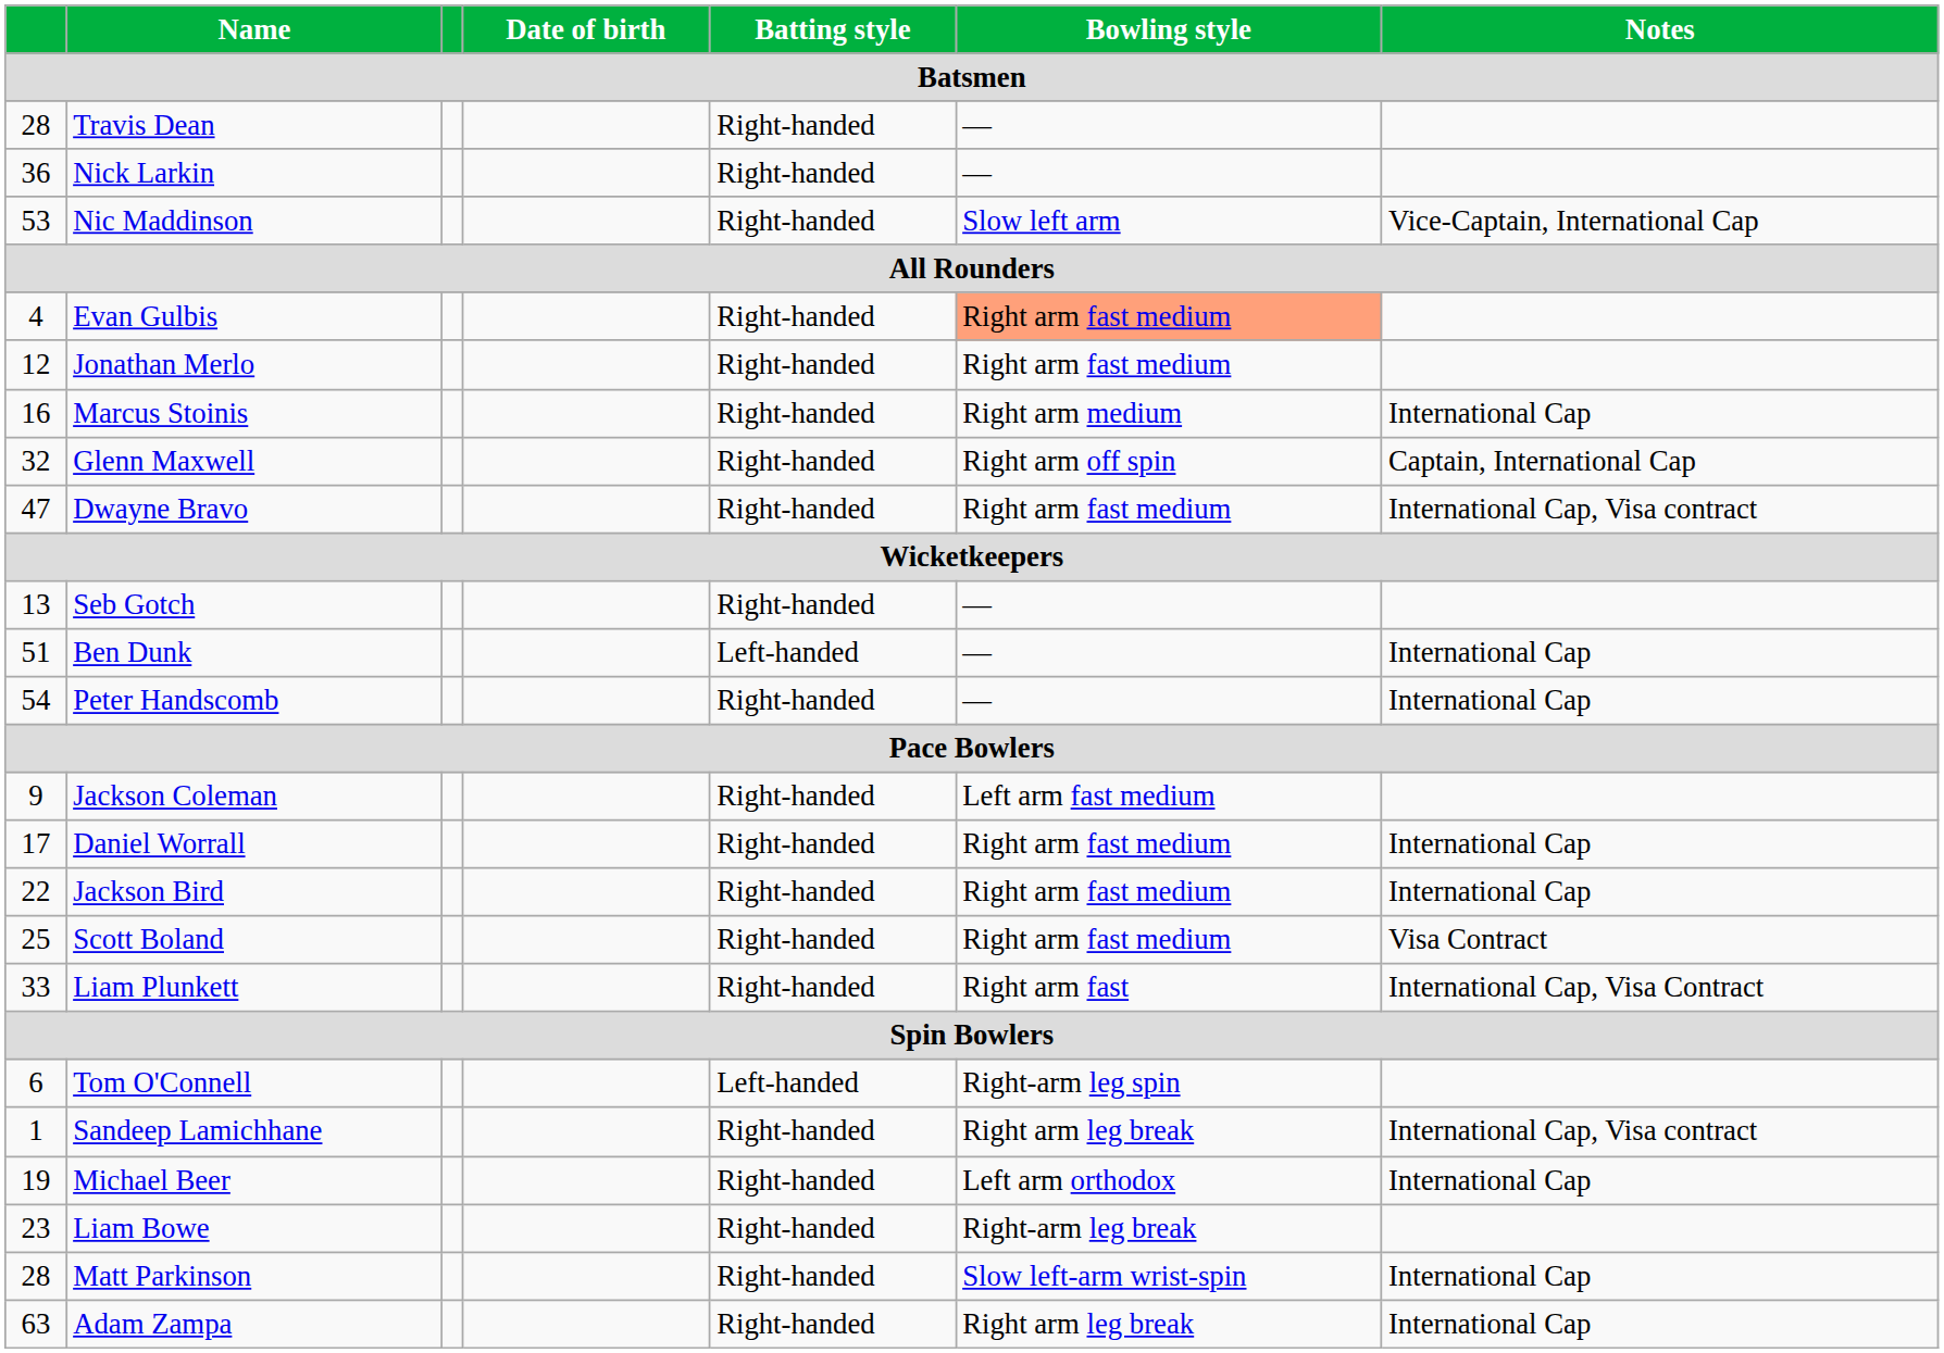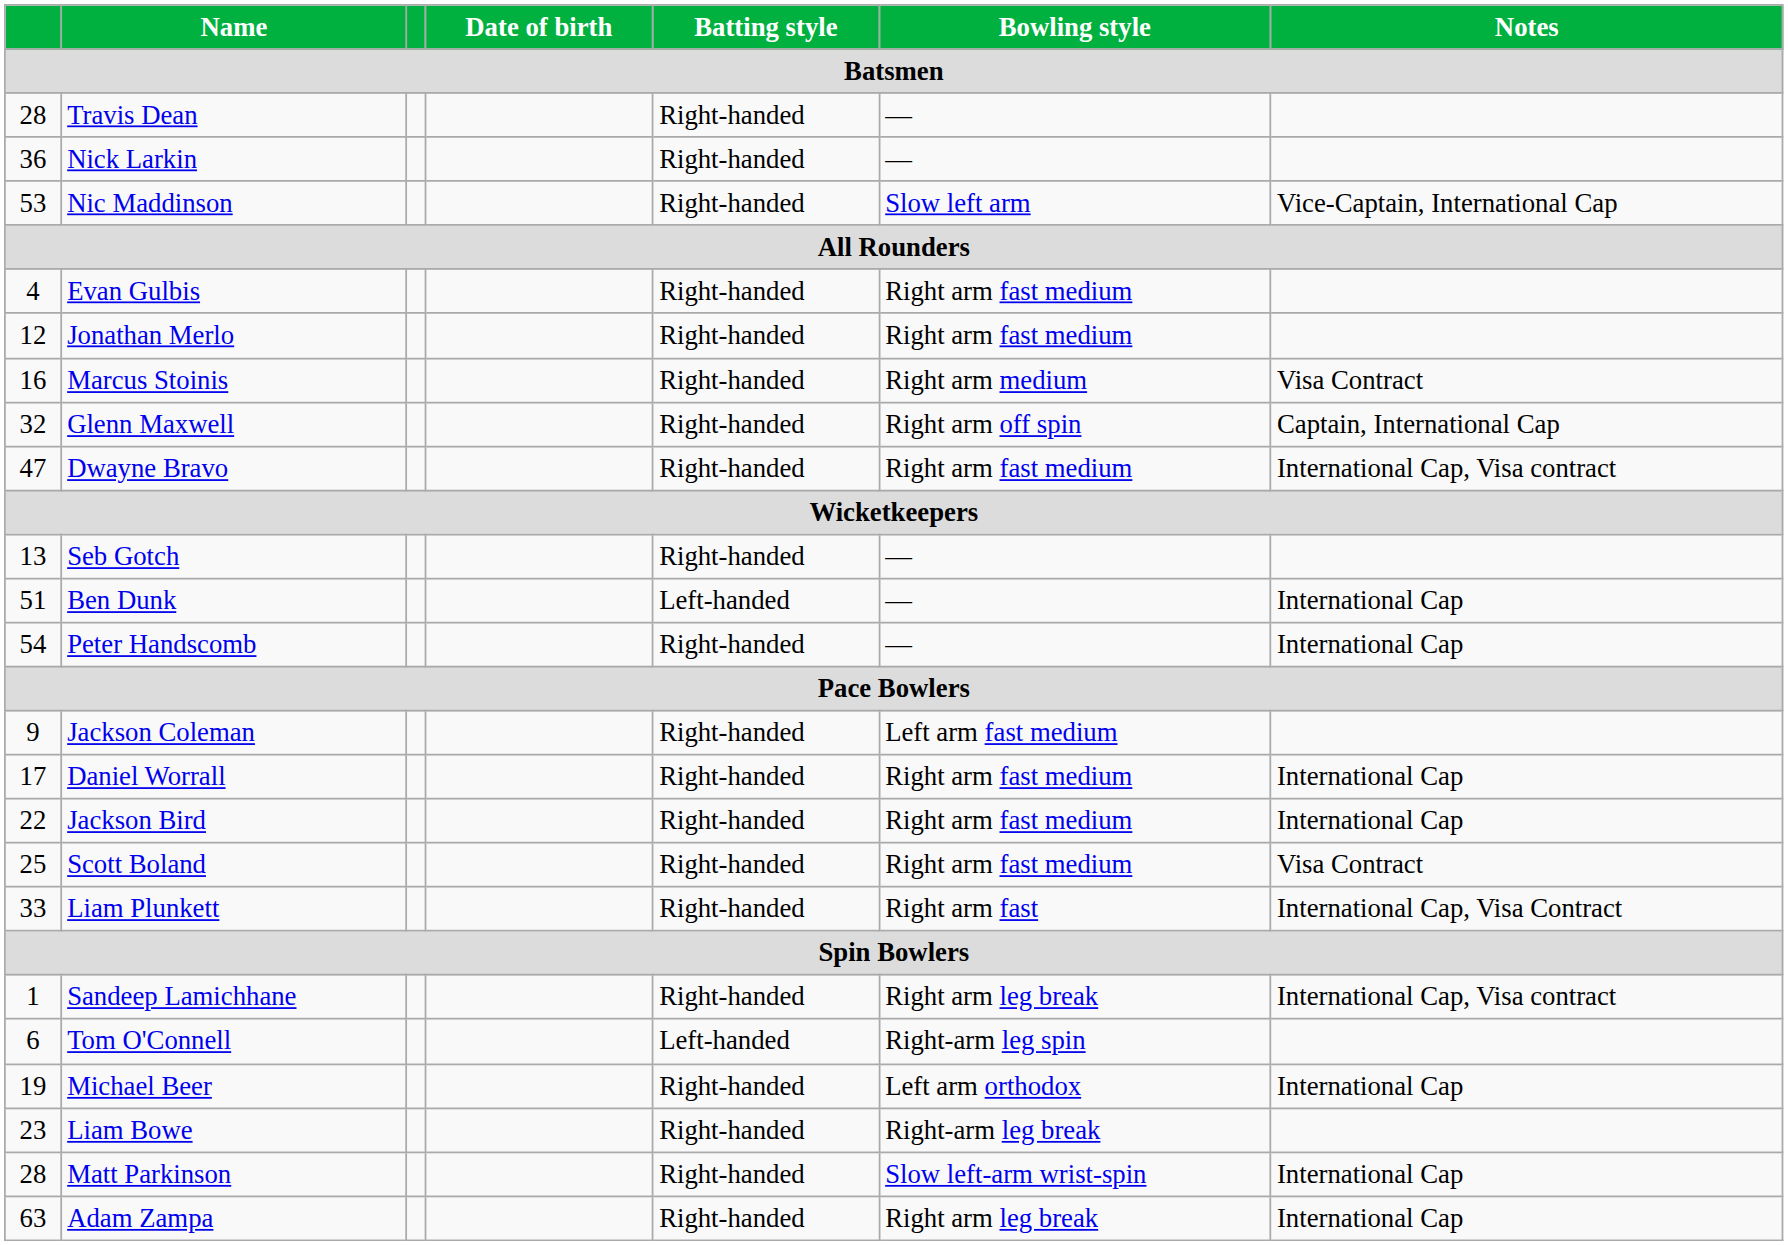Evan Gulbis | Bowling style: lightsalmon background -> no background
Marcus Stoinis | Notes: International Cap -> Visa Contract
rows swapped: Sandeep Lamichhane <-> Tom O'Connell
